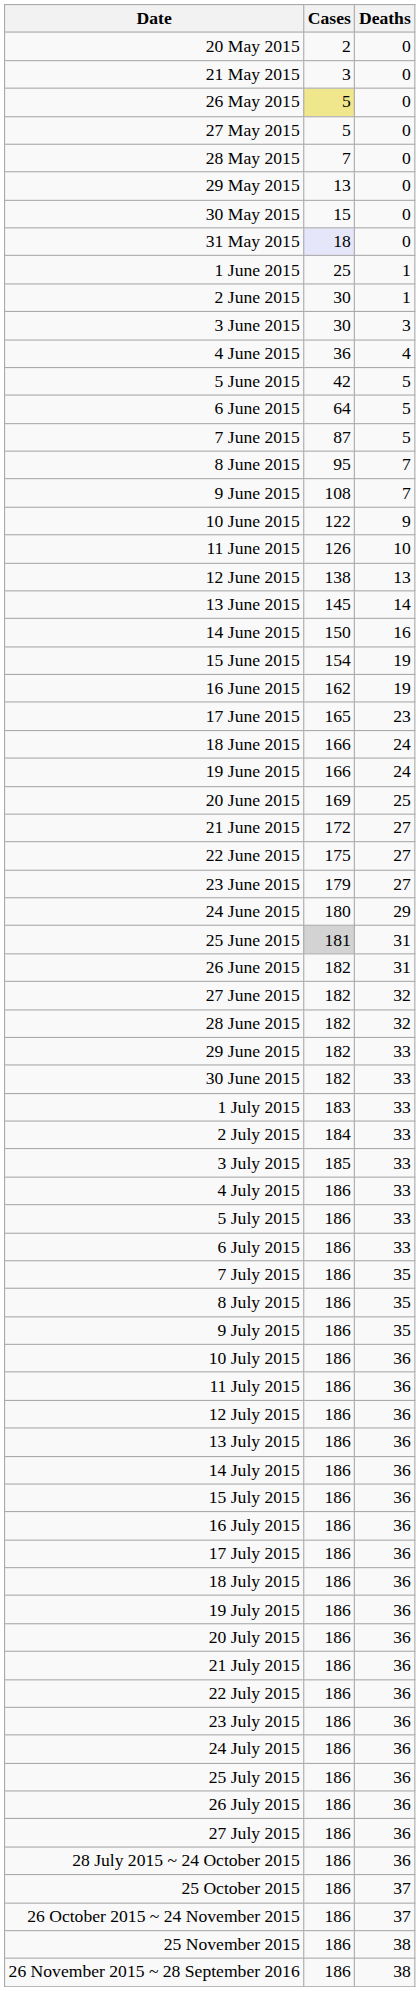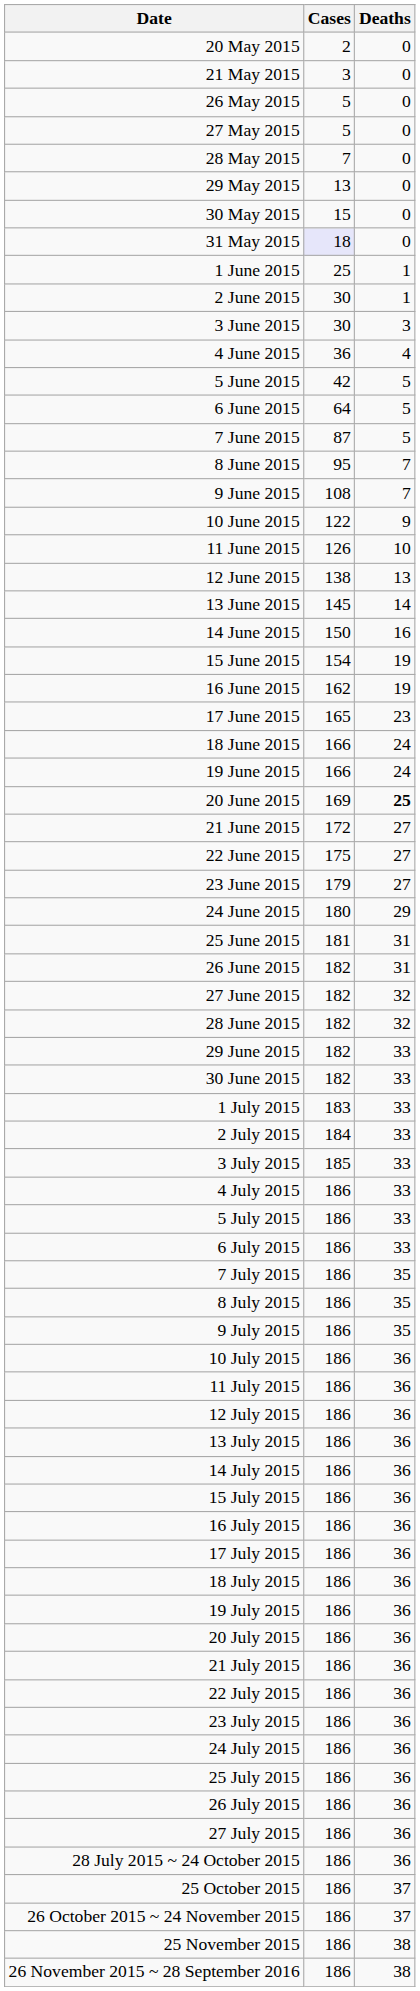26 May 2015 | Cases: khaki background -> no background
20 June 2015 | Deaths: normal -> bold
25 June 2015 | Cases: lightgrey background -> no background
